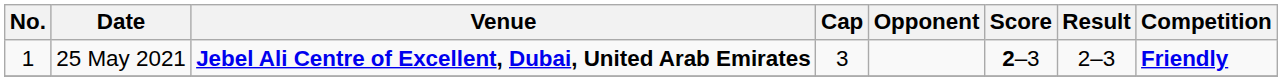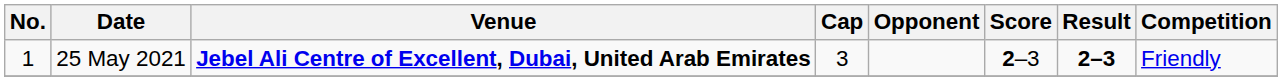25 May 2021 | Result: normal -> bold
25 May 2021 | Competition: bold -> normal
